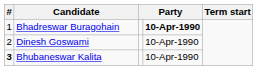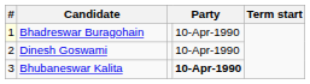Bhadreswar Buragohain | #: no background -> lightyellow background
Bhadreswar Buragohain | column 4: bold -> normal
Bhubaneswar Kalita | #: bold -> normal
Bhubaneswar Kalita | column 4: normal -> bold
